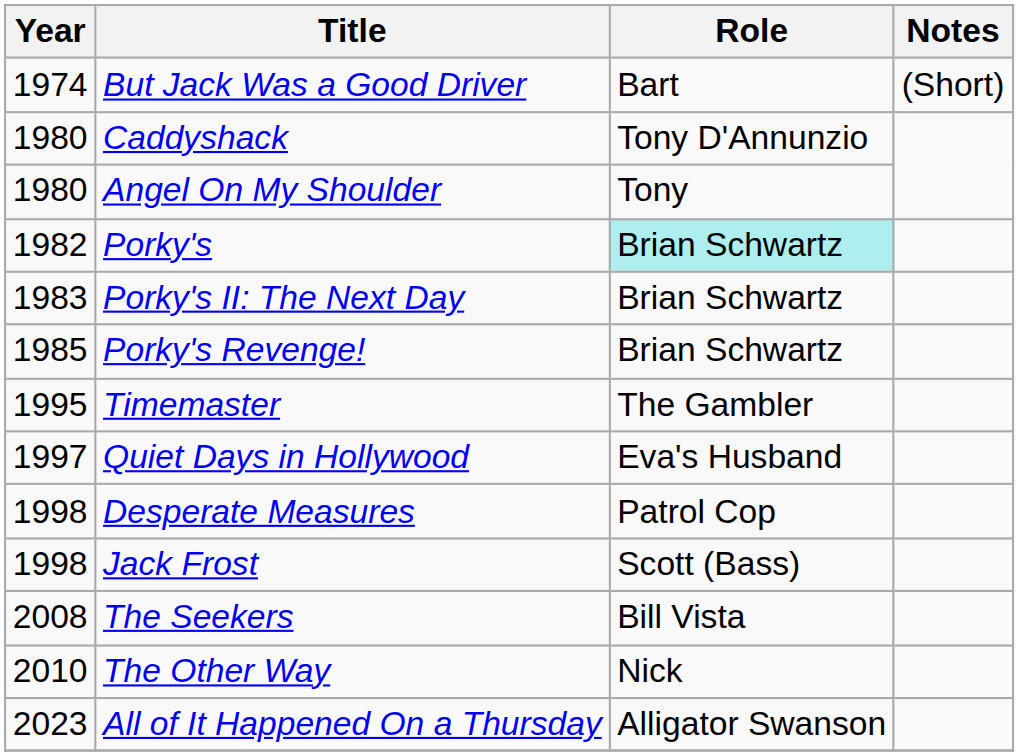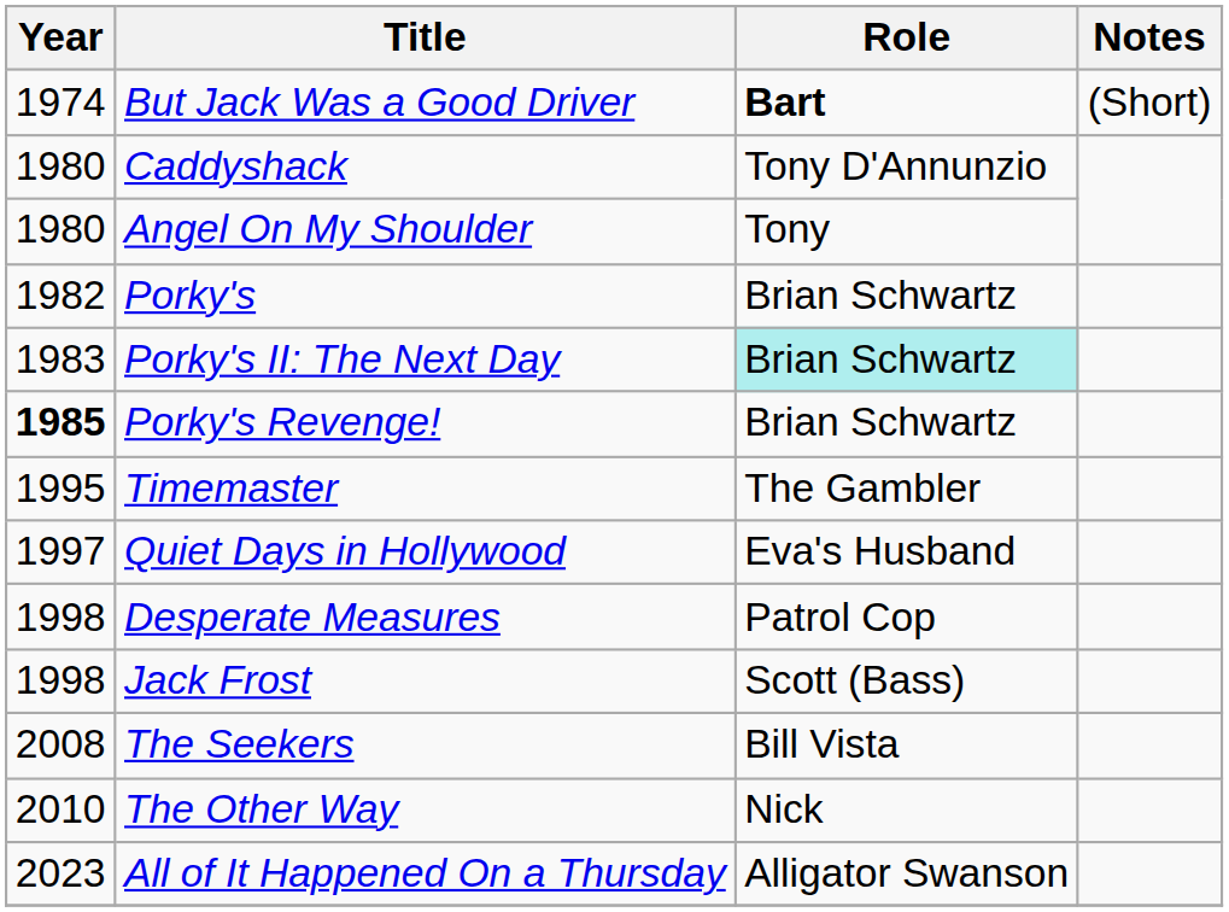But Jack Was a Good Driver | Role: normal -> bold
Porky's | Role: paleturquoise background -> no background
Porky's II: The Next Day | Role: no background -> paleturquoise background
Porky's Revenge! | Year: normal -> bold
